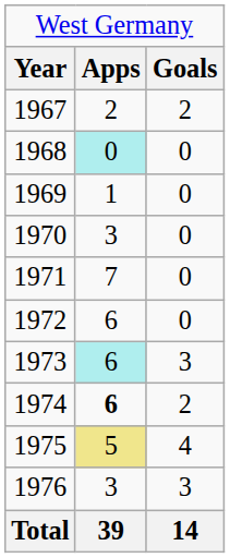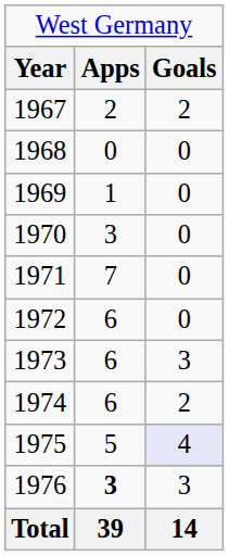1968 | column 2: paleturquoise background -> no background
1973 | column 2: paleturquoise background -> no background
1974 | column 2: bold -> normal
1975 | column 2: khaki background -> no background
1975 | column 3: no background -> lavender background
1976 | column 2: normal -> bold
